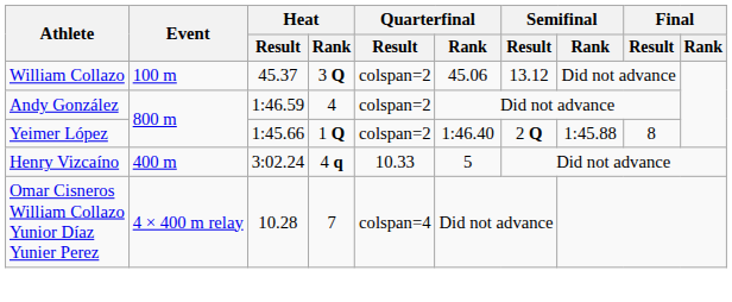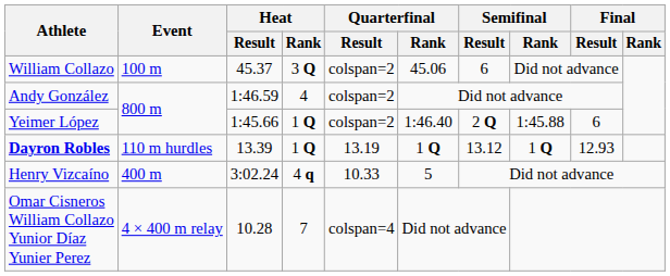William Collazo | Semifinal / Result: 13.12 -> 6
Yeimer López | Final / Result: 8 -> 6
+ row: Dayron Robles | 110 m hurdles | 13.39 | 1 Q | 13.19 | 1 Q | 13.12 | 1 Q | 12.93
